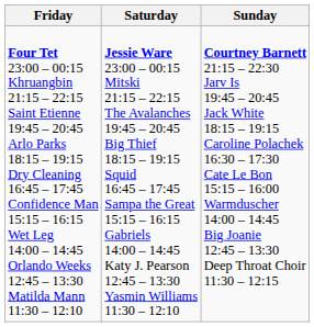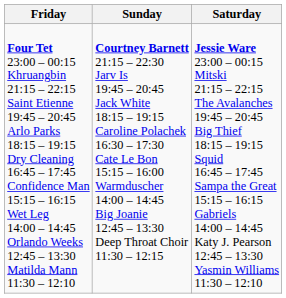columns swapped: Saturday <-> Sunday
